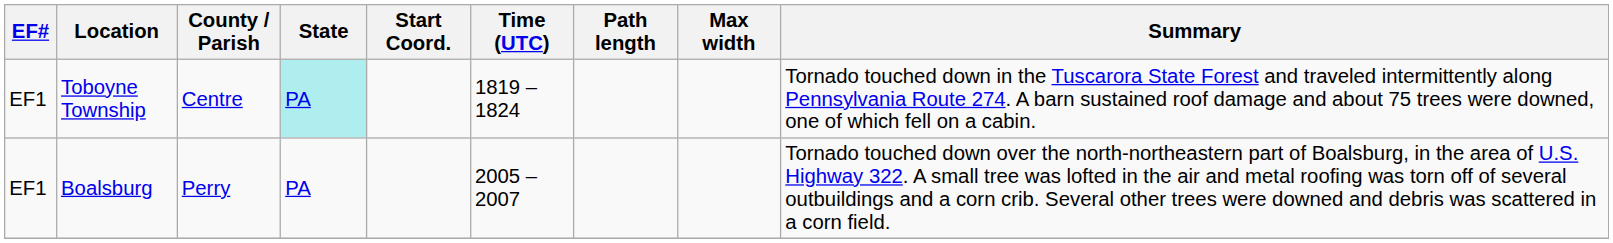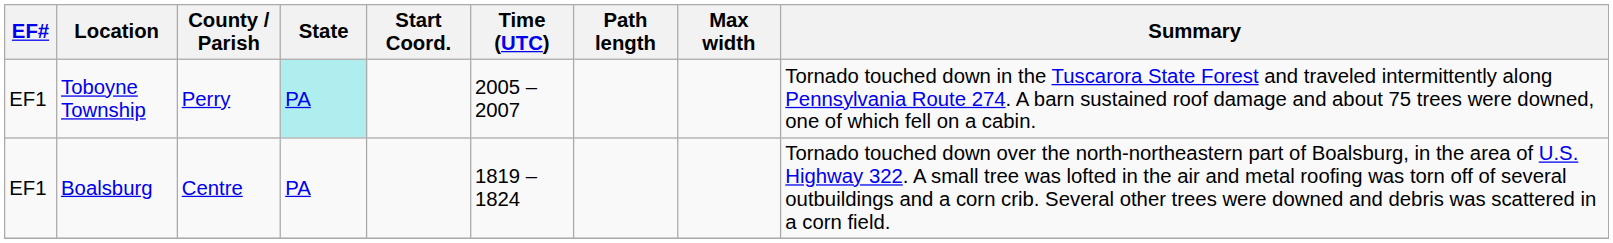Toboyne Township | County / Parish: Centre -> Perry
Toboyne Township | Time (UTC): 1819 – 1824 -> 2005 – 2007
Boalsburg | County / Parish: Perry -> Centre
Boalsburg | Time (UTC): 2005 – 2007 -> 1819 – 1824
